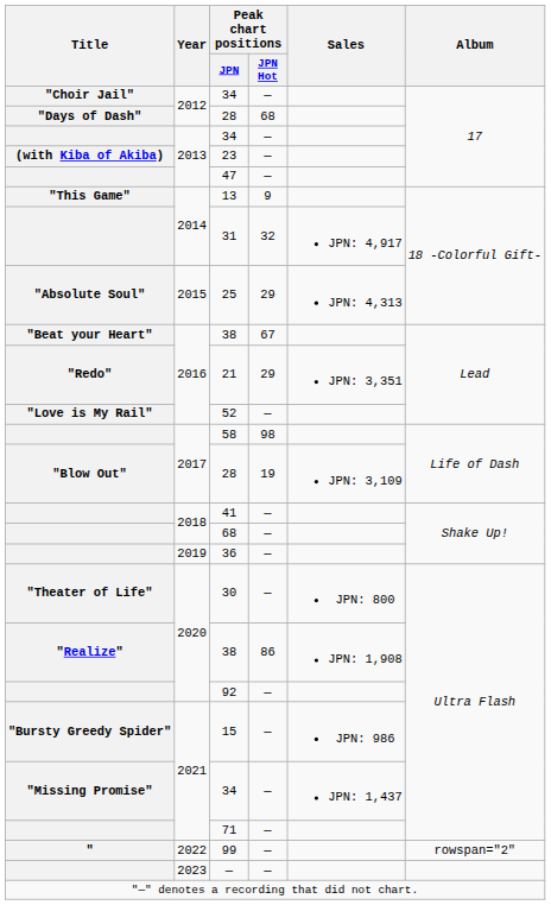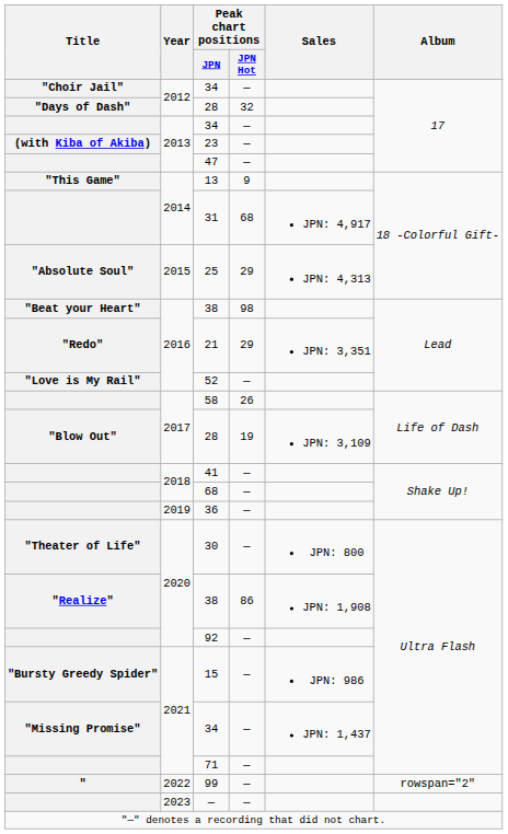"Days of Dash" / 28 | Peak chart positions / JPN Hot: 68 -> 32
31 | Peak chart positions / JPN Hot: 32 -> 68
"Beat your Heart" / 38 | Peak chart positions / JPN Hot: 67 -> 98
58 | Peak chart positions / JPN Hot: 98 -> 26
